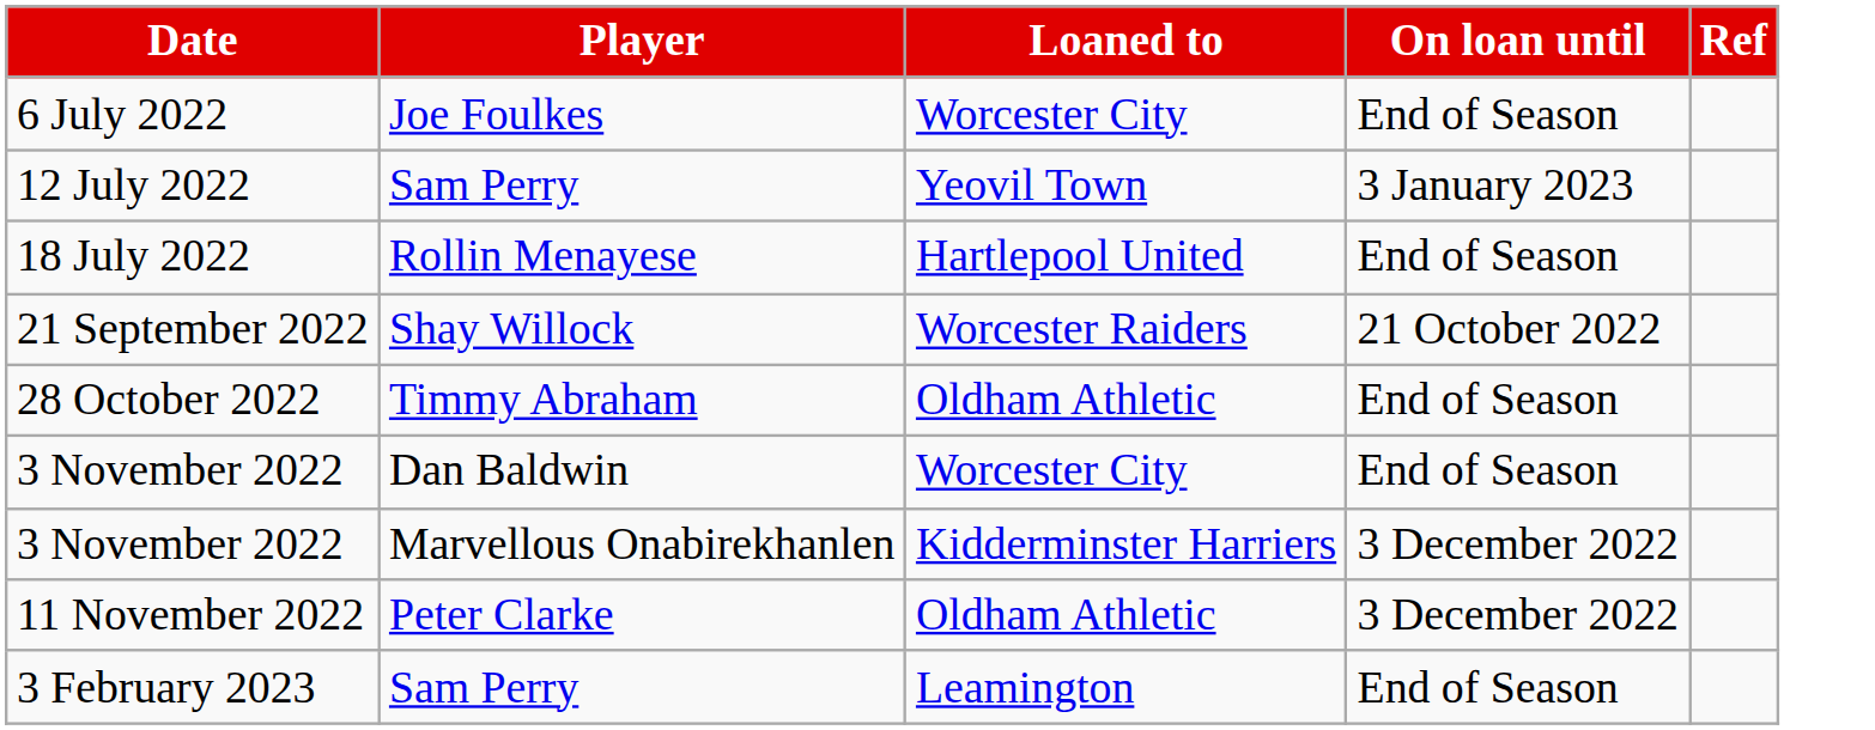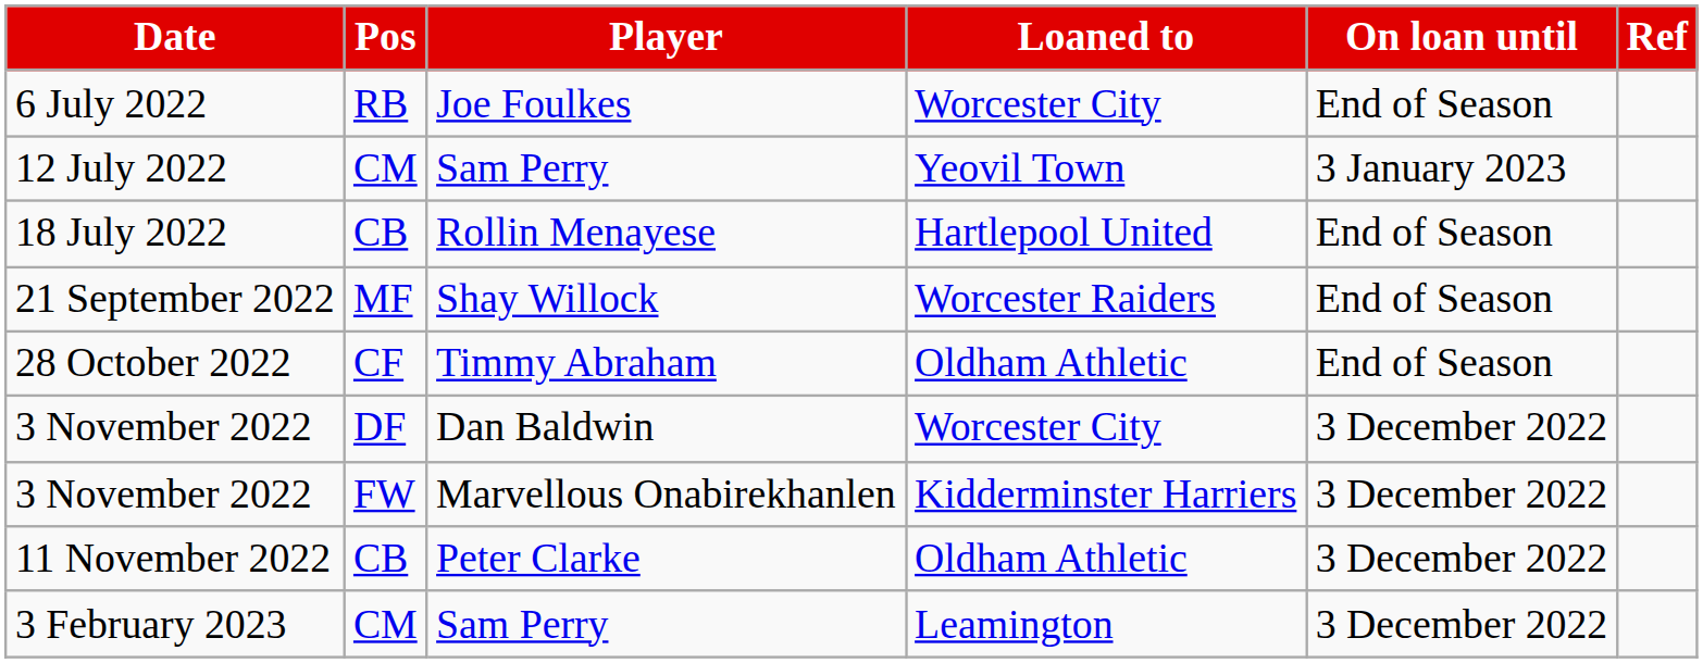+ column: Pos | RB | CM | CB | MF | CF | DF | FW | CB | CM
21 September 2022 | On loan until: 21 October 2022 -> End of Season
3 November 2022 / Dan Baldwin | On loan until: End of Season -> 3 December 2022
3 February 2023 | On loan until: End of Season -> 3 December 2022
